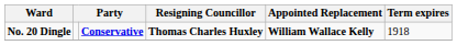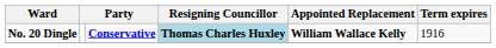No. 20 Dingle | Resigning Councillor: no background -> lightblue background
No. 20 Dingle | Term expires: 1918 -> 1916
